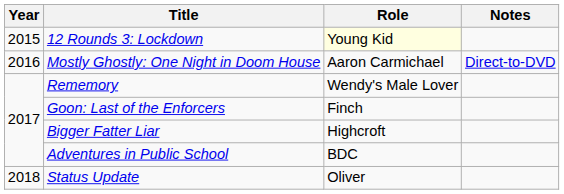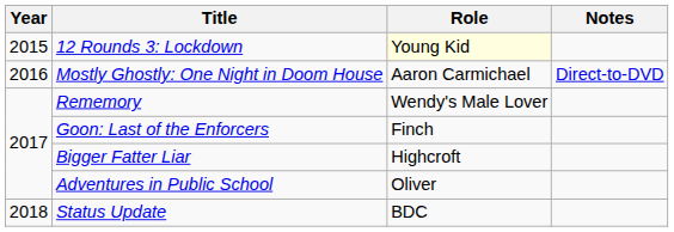Adventures in Public School | Role: BDC -> Oliver
Status Update | Role: Oliver -> BDC
